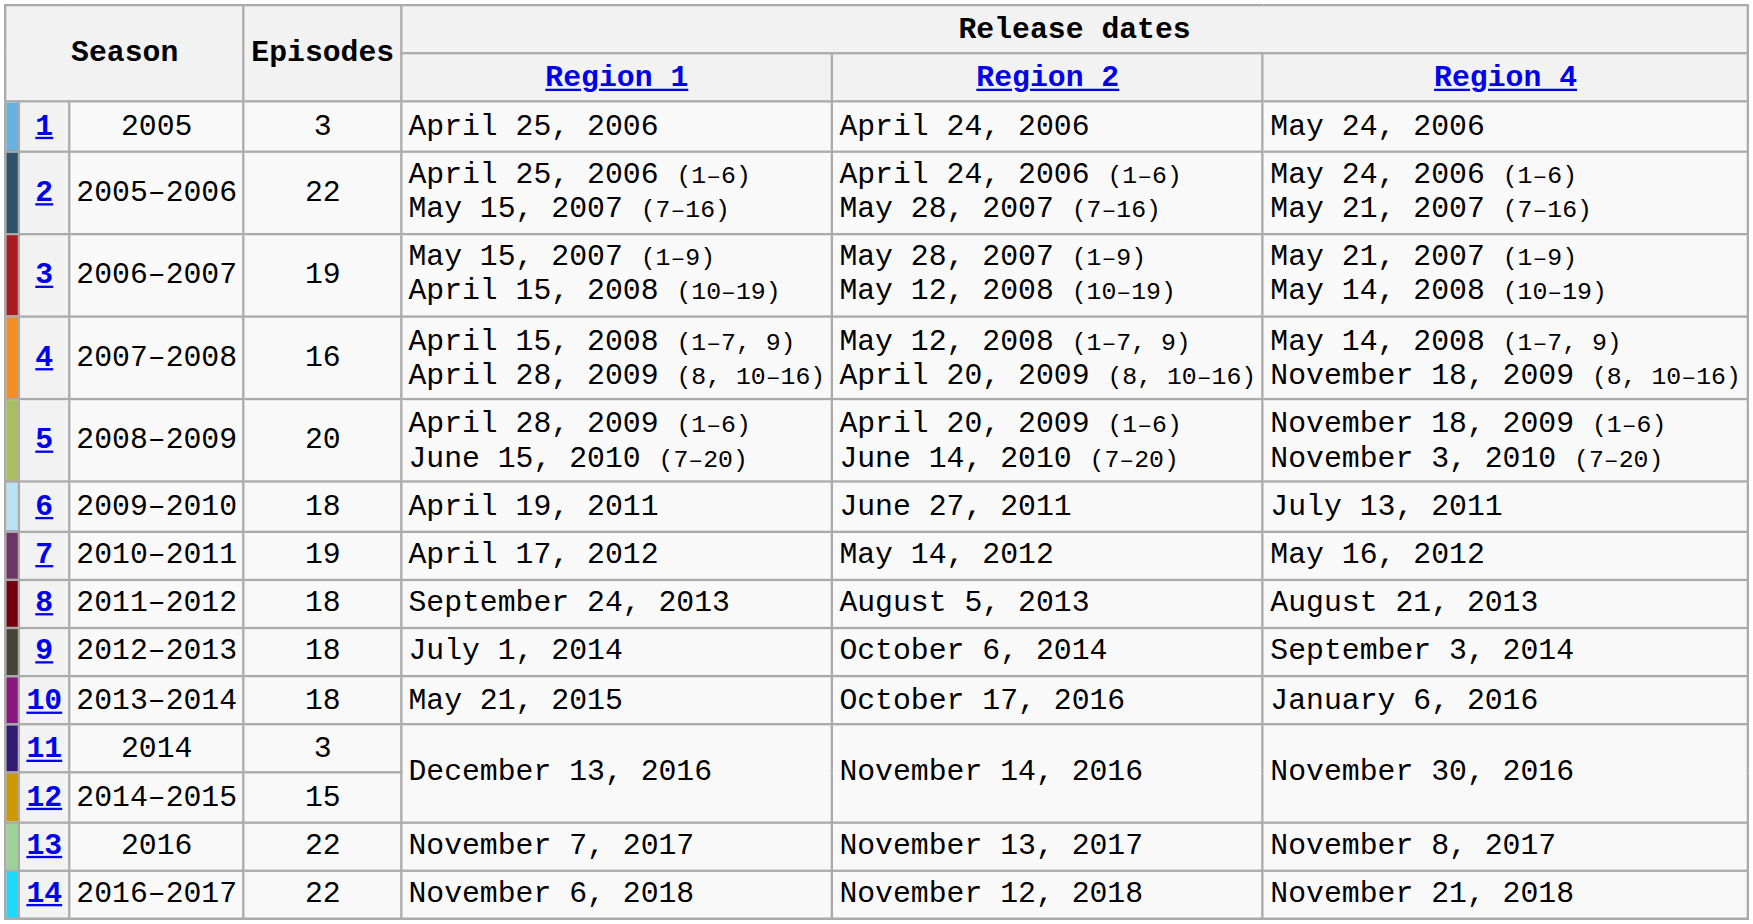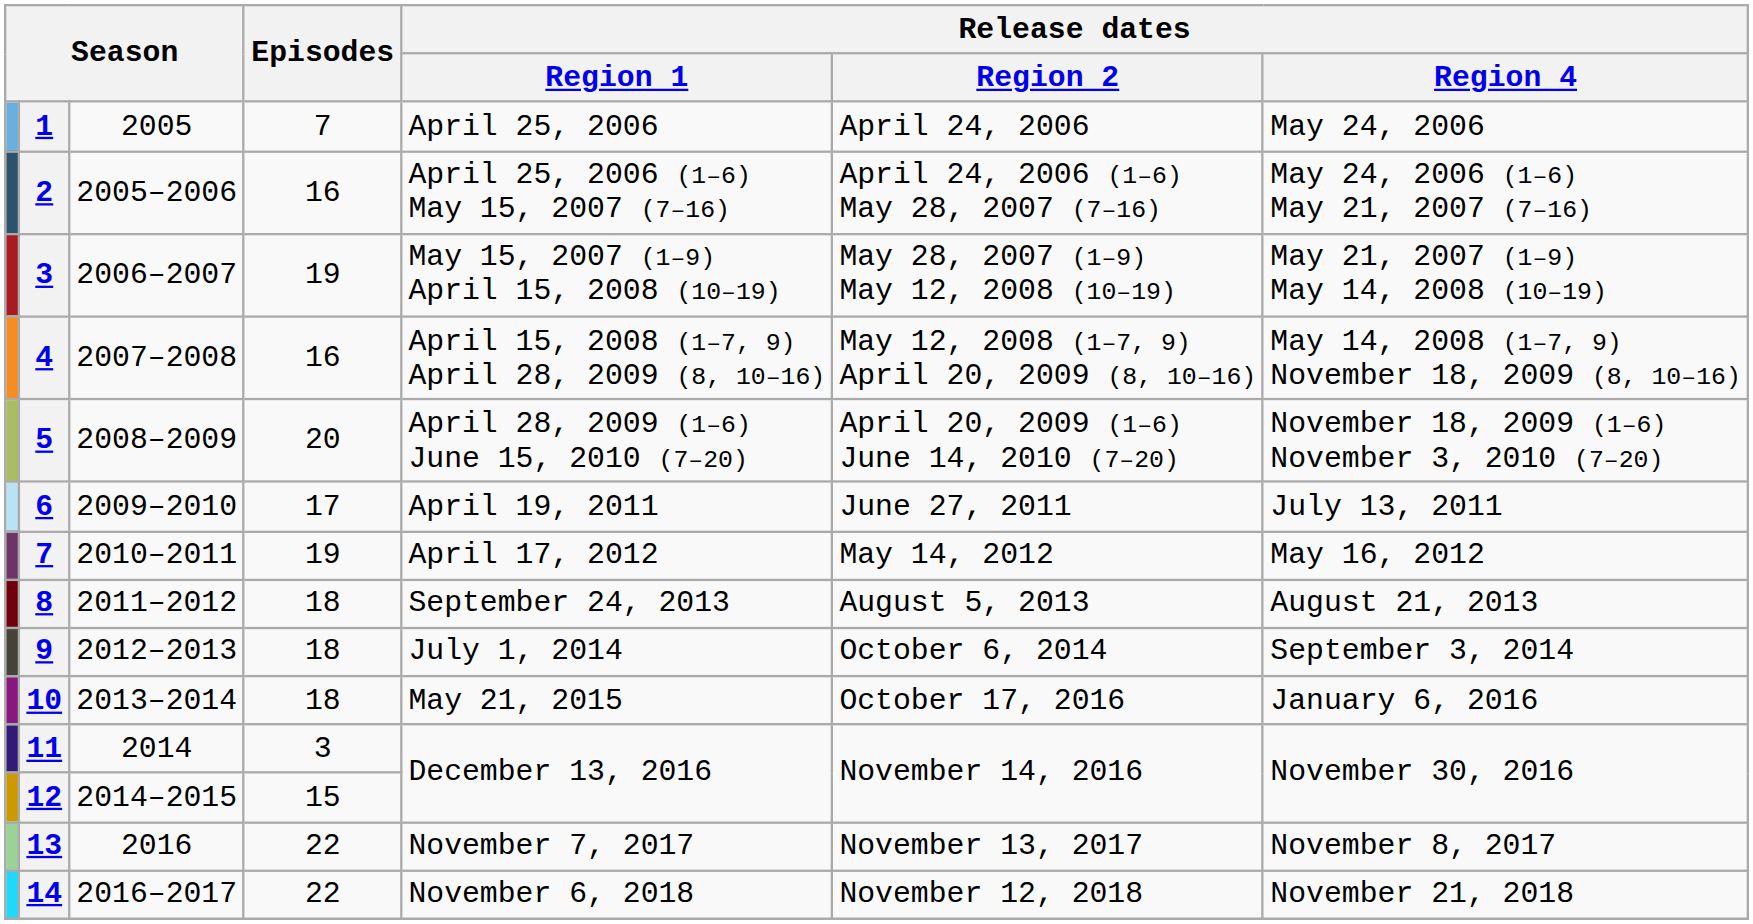1 | Episodes: 3 -> 7
2 | Episodes: 22 -> 16
6 | Episodes: 18 -> 17
